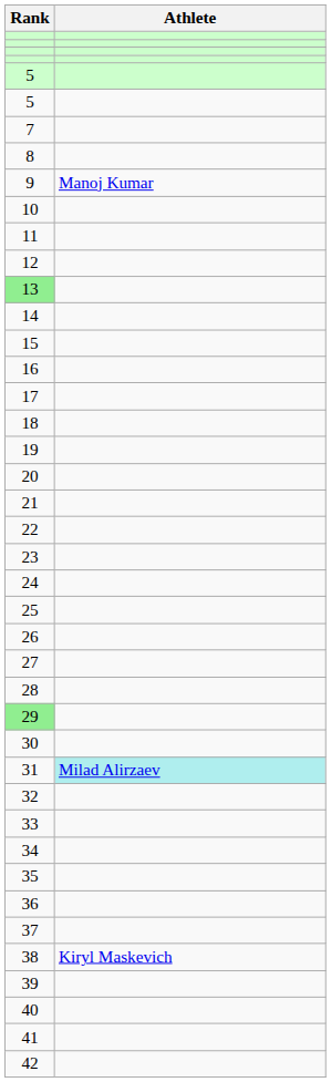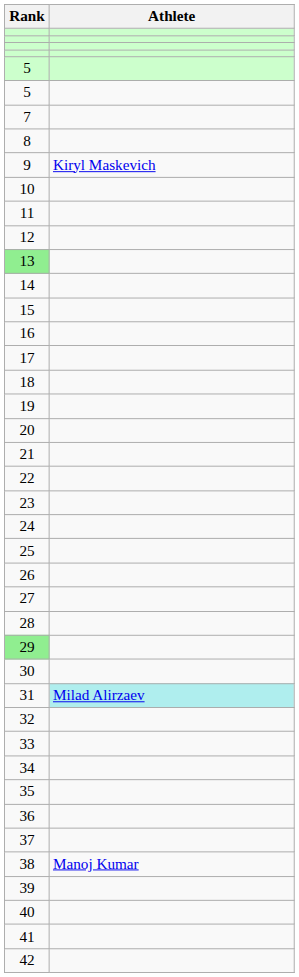row 10 | Athlete: Manoj Kumar -> Kiryl Maskevich
row 39 | Athlete: Kiryl Maskevich -> Manoj Kumar
